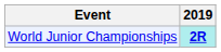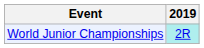World Junior Championships | 2019: bold -> normal
